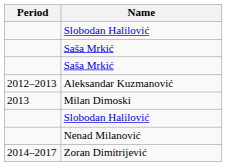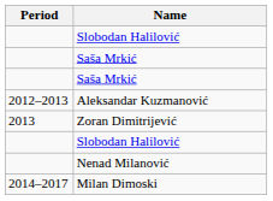row 6 | Name: Milan Dimoski -> Zoran Dimitrijević
row 9 | Name: Zoran Dimitrijević -> Milan Dimoski
